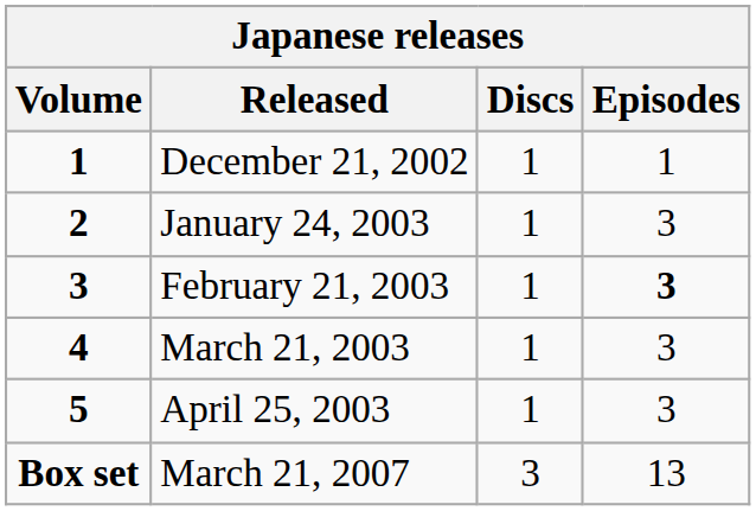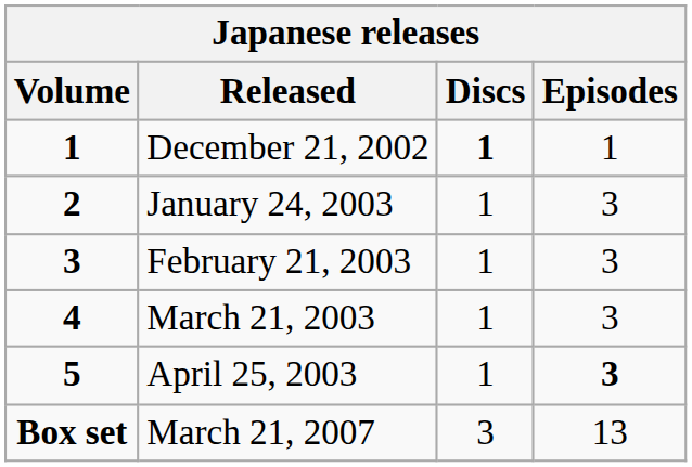December 21, 2002 | Discs: normal -> bold
February 21, 2003 | Episodes: bold -> normal
April 25, 2003 | Episodes: normal -> bold
